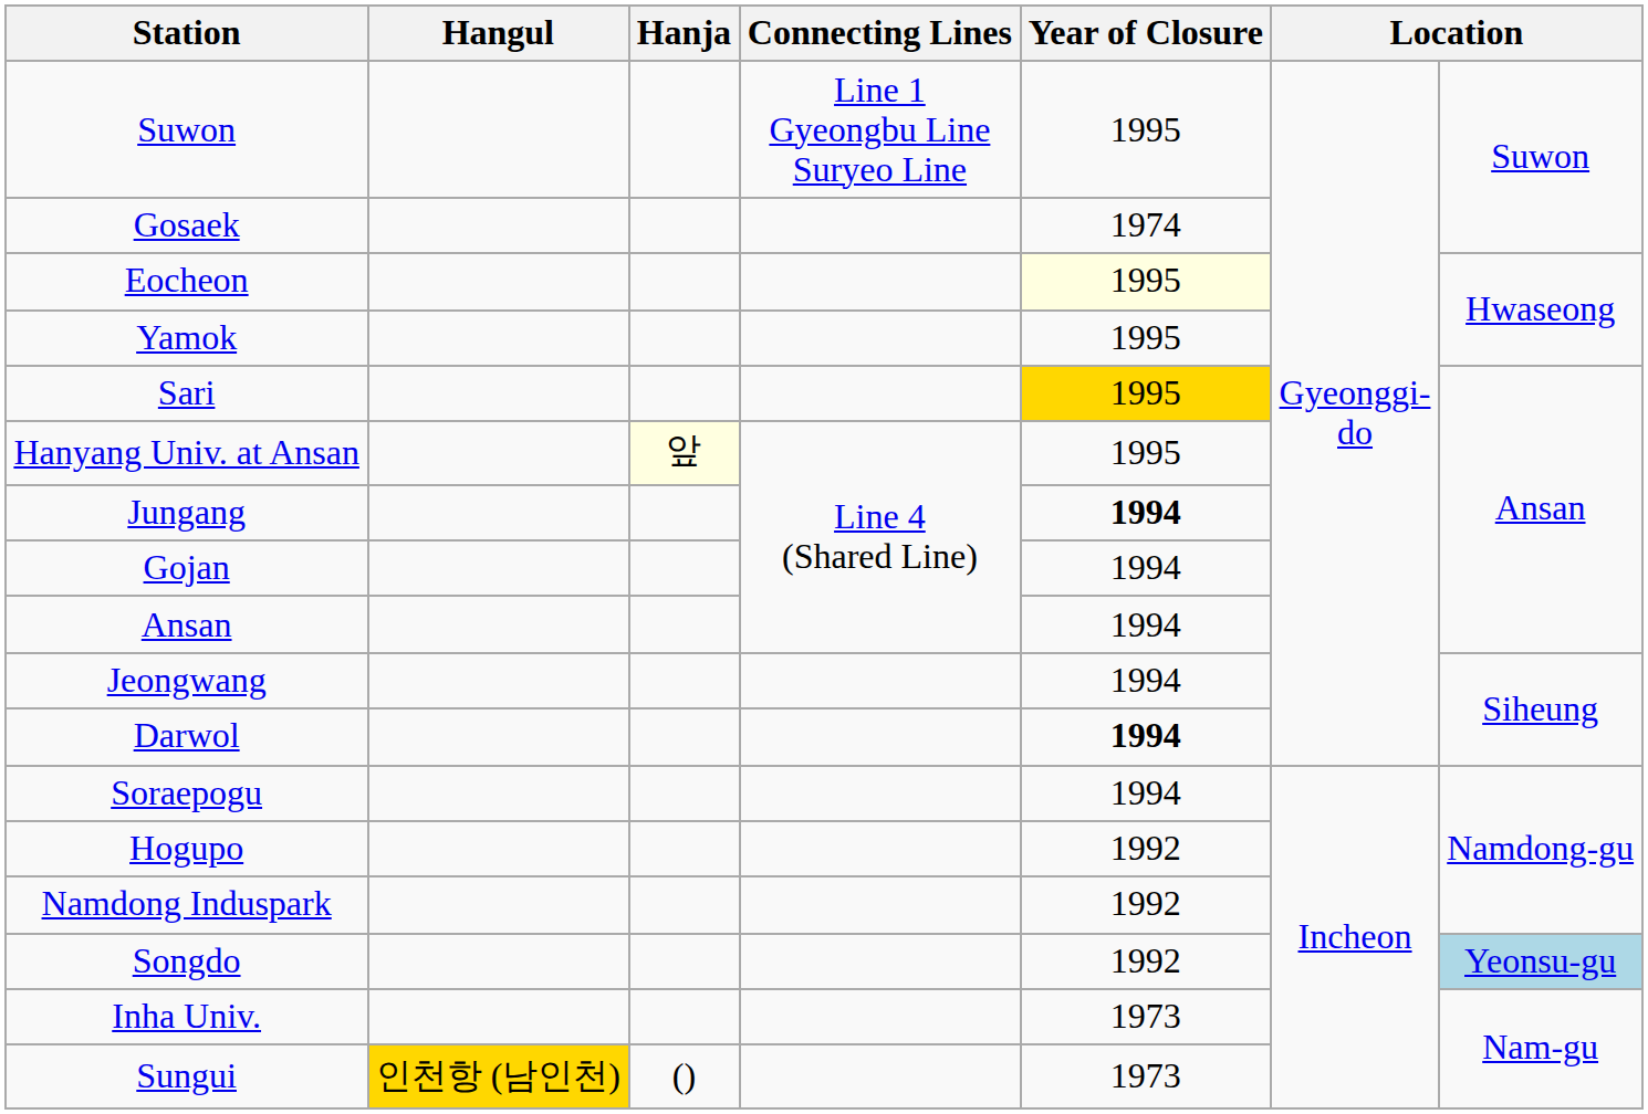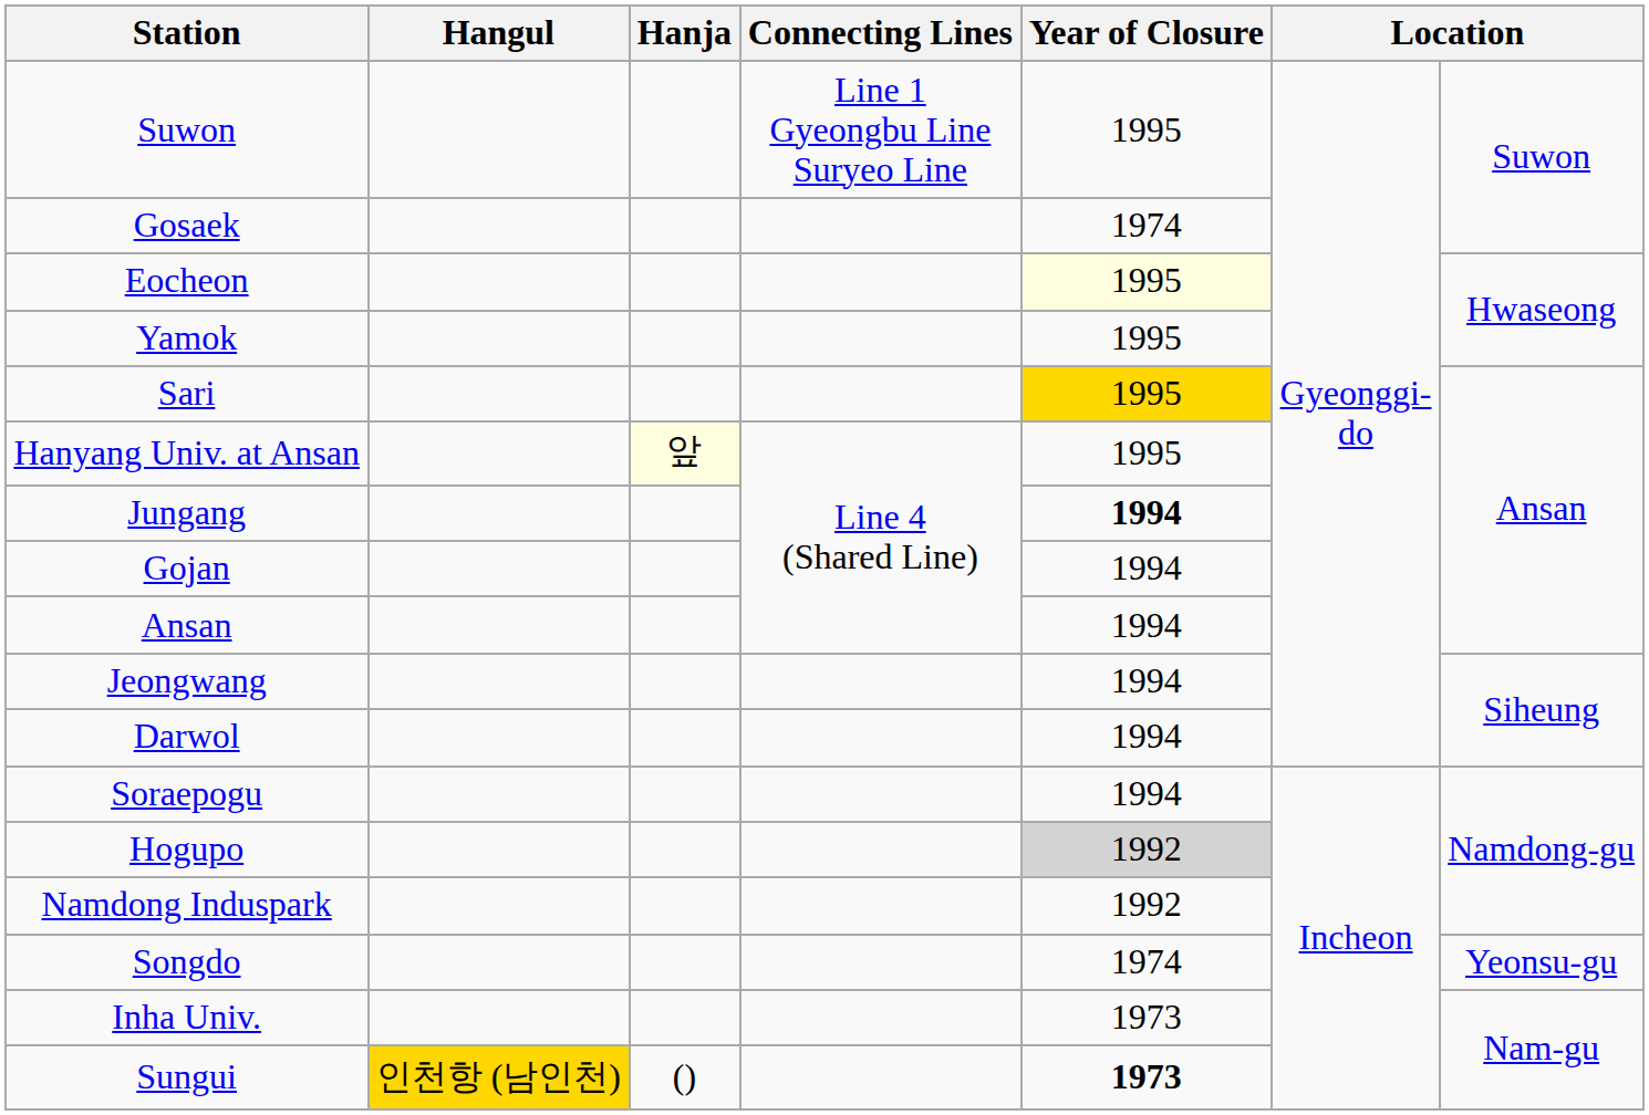Darwol | Year of Closure: bold -> normal
Hogupo | Year of Closure: no background -> lightgrey background
Songdo | Year of Closure: 1992 -> 1974
Songdo | column 7: lightblue background -> no background
Sungui | Year of Closure: normal -> bold
